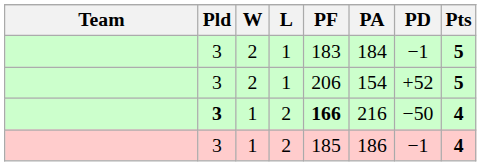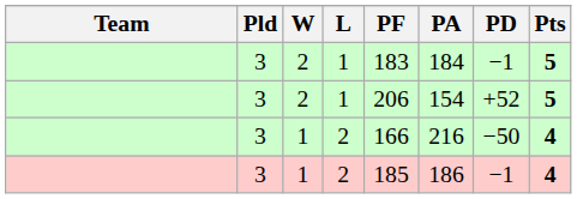row 4 | Pld: bold -> normal
row 4 | PF: bold -> normal
